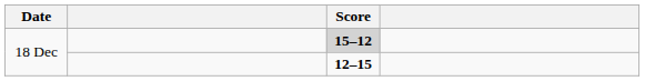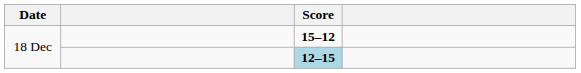15–12 | Score: lightgrey background -> no background
12–15 | Score: no background -> lightblue background
